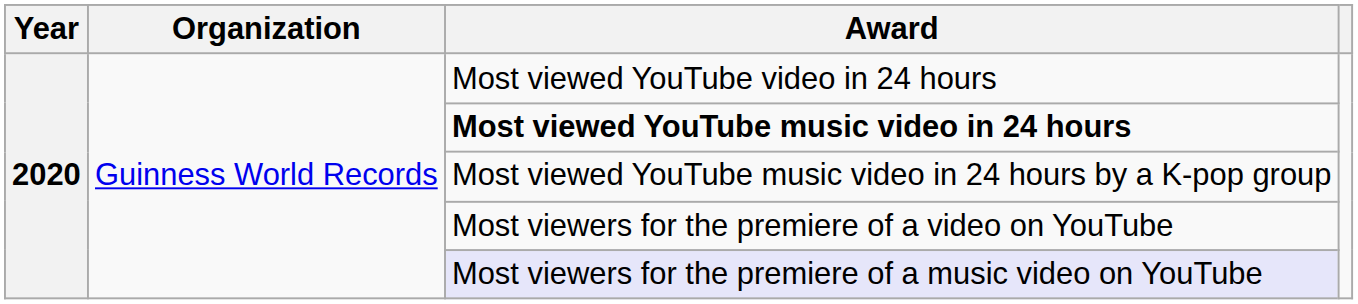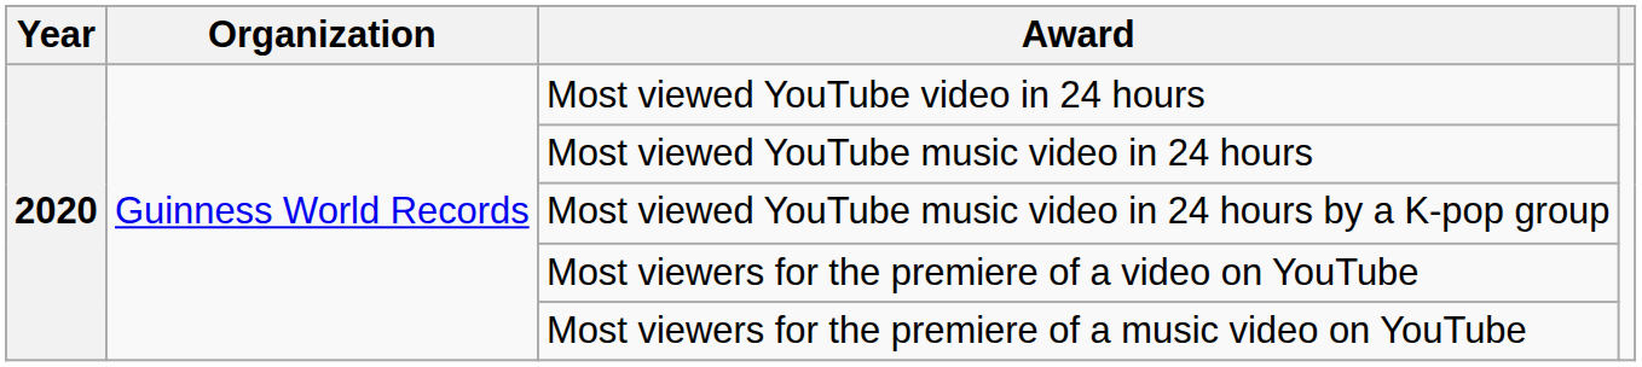Most viewed YouTube music video in 24 hours | Award: bold -> normal
Most viewers for the premiere of a music video on YouTube | Award: lavender background -> no background
